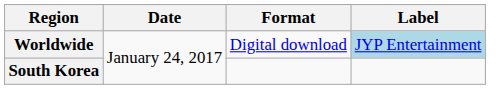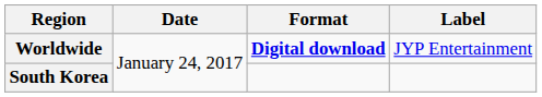Worldwide | Format: normal -> bold
Worldwide | Label: lightblue background -> no background
